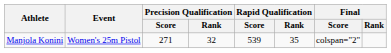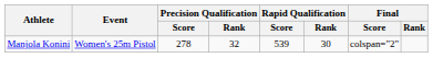Manjola Konini | Precision Qualification / Score: 271 -> 278
Manjola Konini | Rapid Qualification / Rank: 35 -> 30
